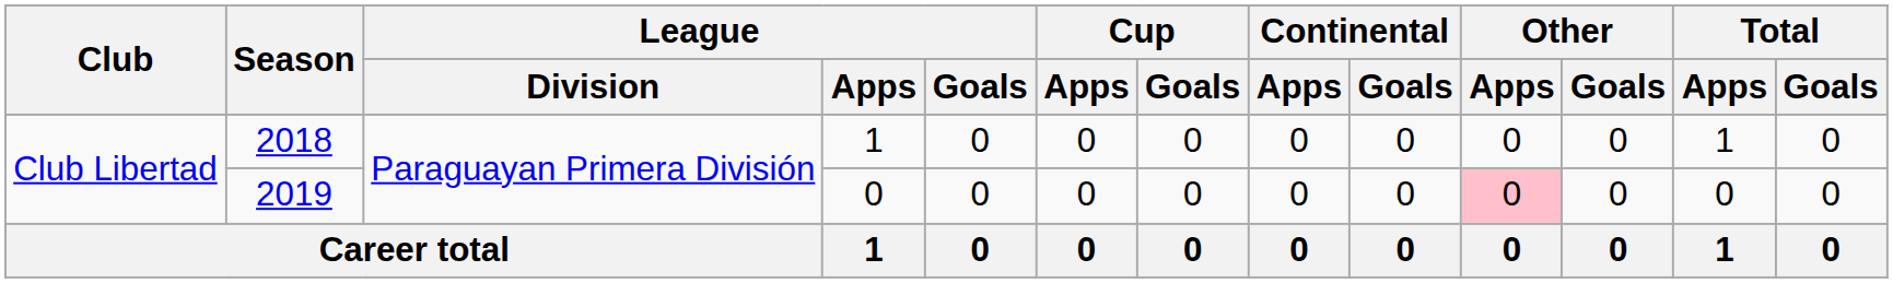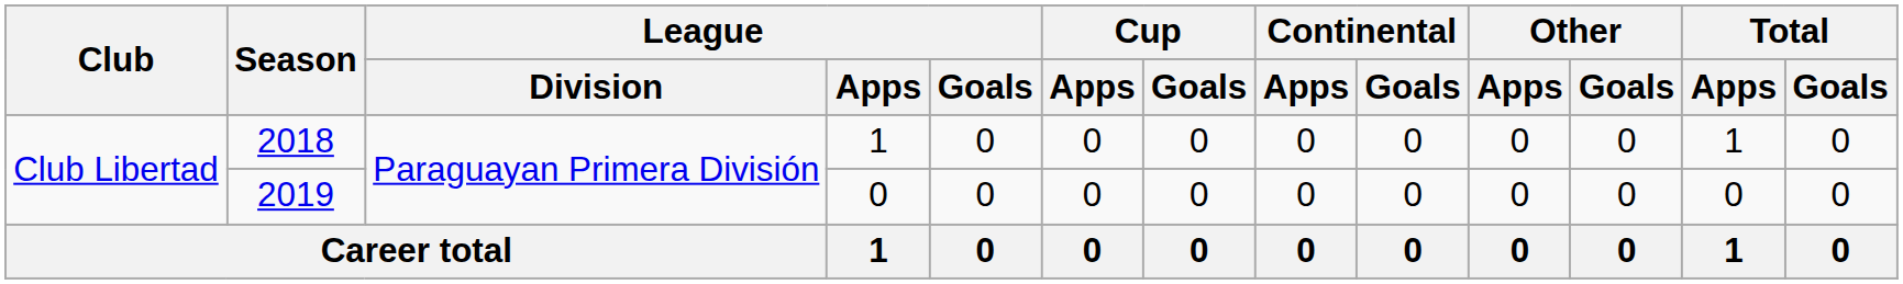2019 | Other / Apps: pink background -> no background
